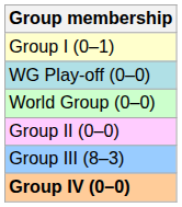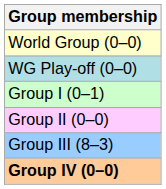row 2 | column 1: Group I (0–1) -> World Group (0–0)
row 4 | column 1: World Group (0–0) -> Group I (0–1)
